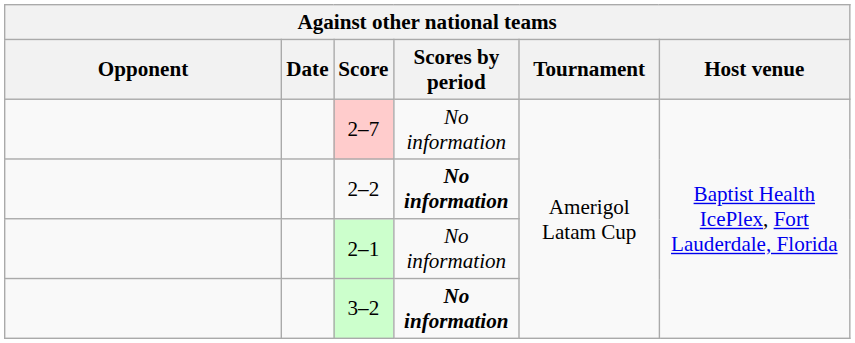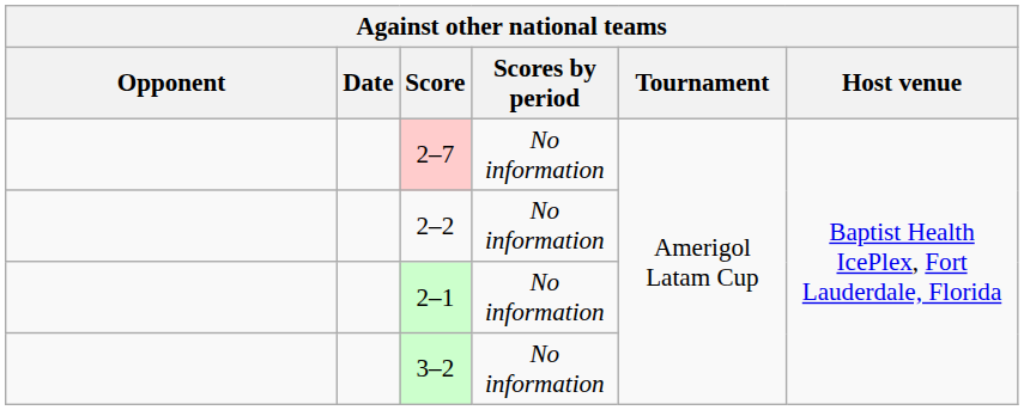2–2 | Scores by period: bold -> normal
3–2 | Scores by period: bold -> normal
